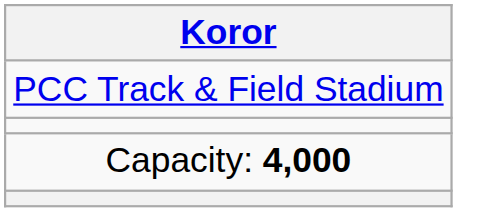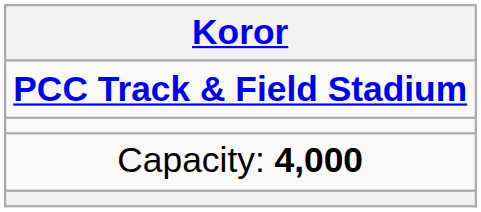row 2 | Koror: normal -> bold
